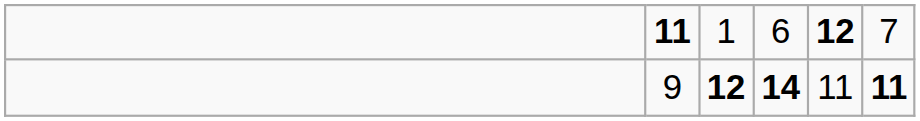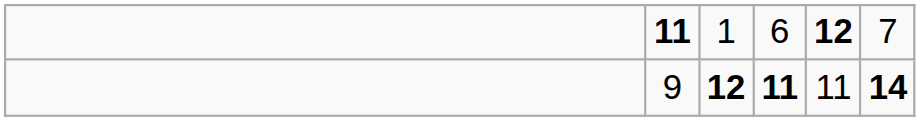row 2 | column 4: 14 -> 11
row 2 | column 6: 11 -> 14
